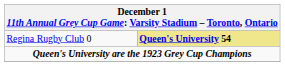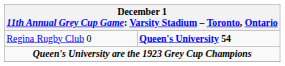Regina Rugby Club 0 | column 2: khaki background -> no background
